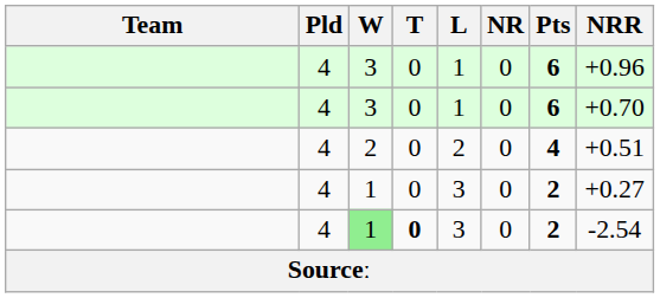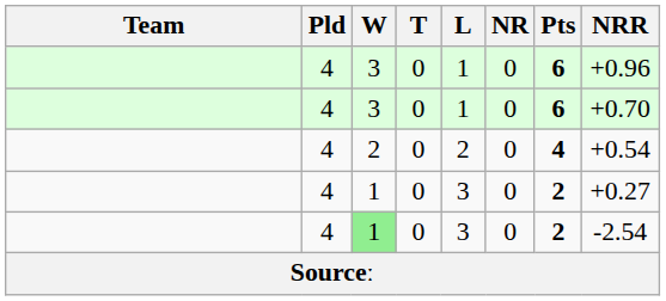row 4 | NRR: +0.51 -> +0.54
row 6 | T: bold -> normal
